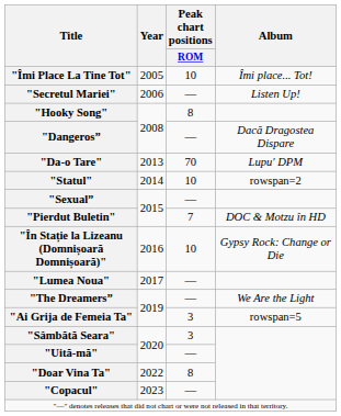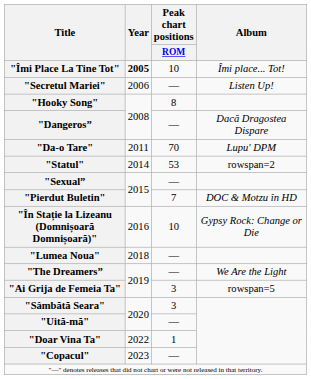"Îmi Place La Tine Tot" | Year: normal -> bold
"Da-o Tare" | Year: 2013 -> 2011
"Statul" | Peak chart positions / ROM: 10 -> 53
"Lumea Noua" | Year: 2017 -> 2018
"Doar Vina Ta" | Peak chart positions / ROM: 8 -> 1
